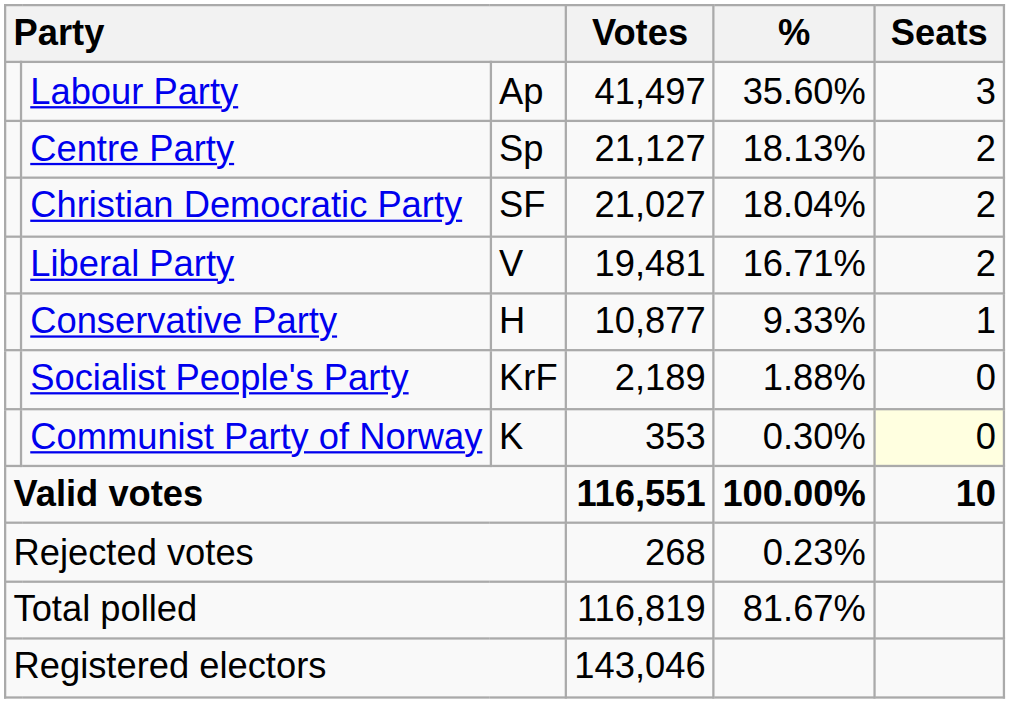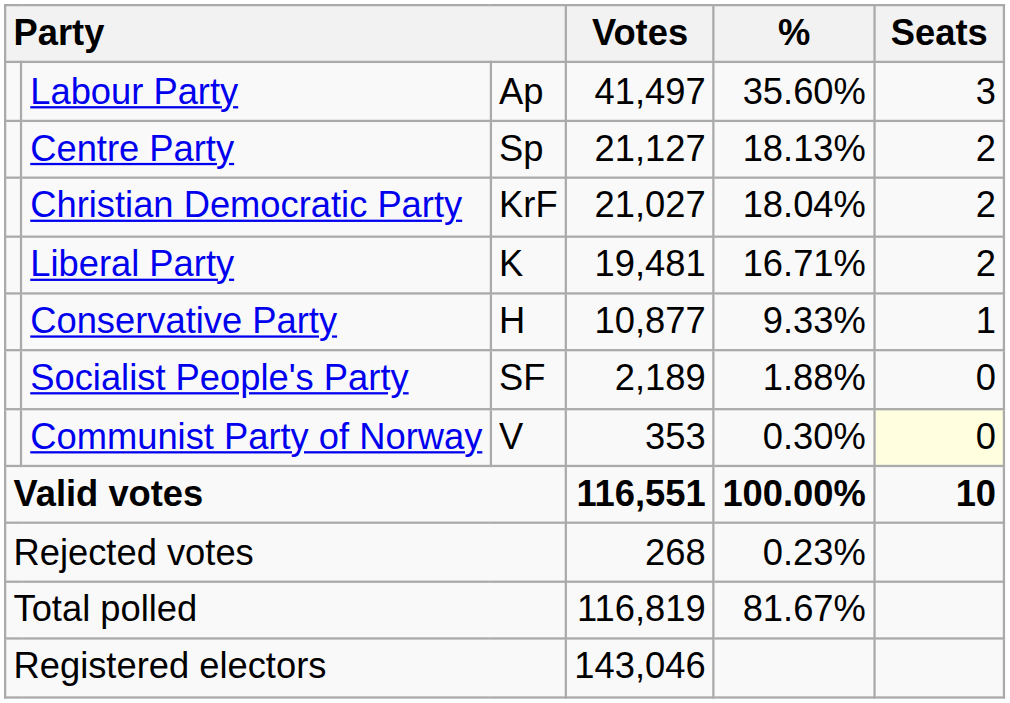Christian Democratic Party | column 3: SF -> KrF
Liberal Party | column 3: V -> K
Socialist People's Party | column 3: KrF -> SF
Communist Party of Norway | column 3: K -> V
